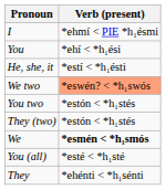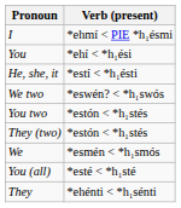We two | Verb (present): lightsalmon background -> no background
We | Verb (present): bold -> normal
